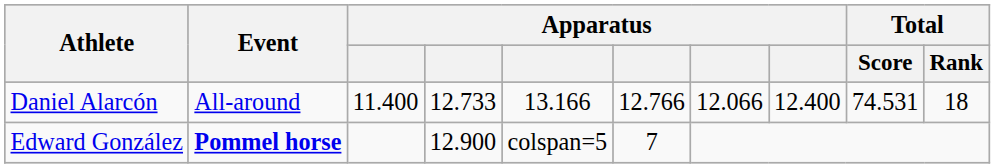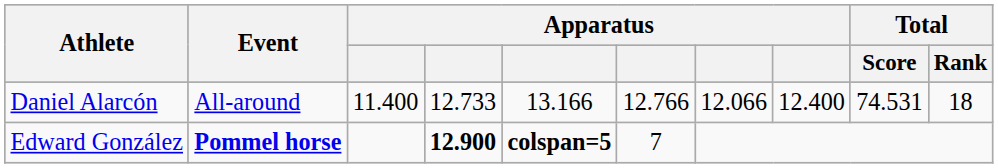Edward González | column 4: normal -> bold
Edward González | column 5: normal -> bold
